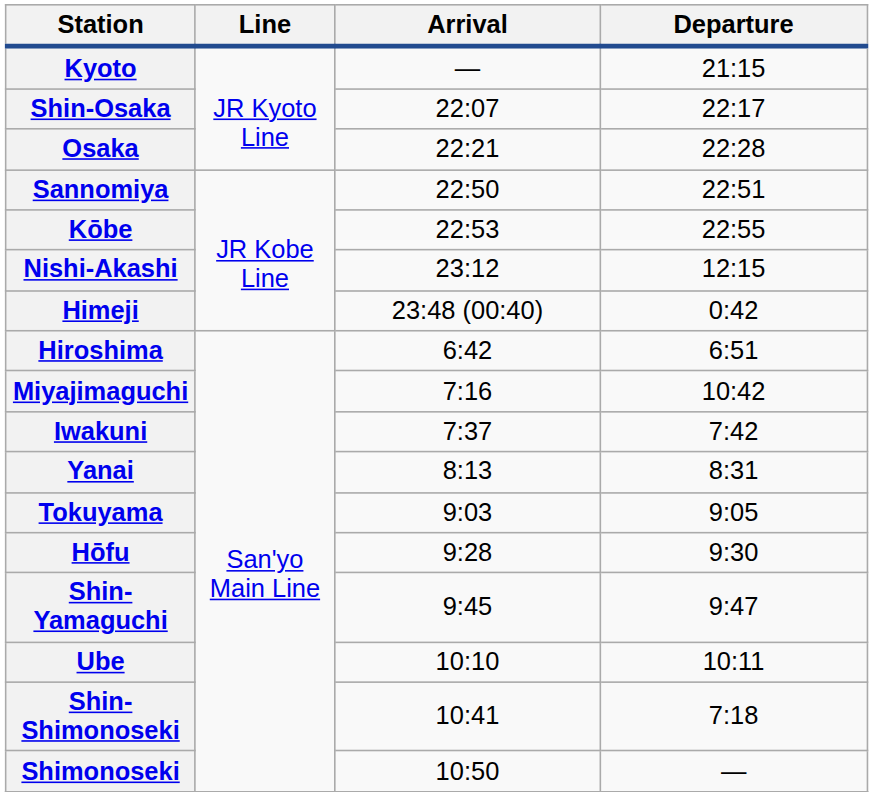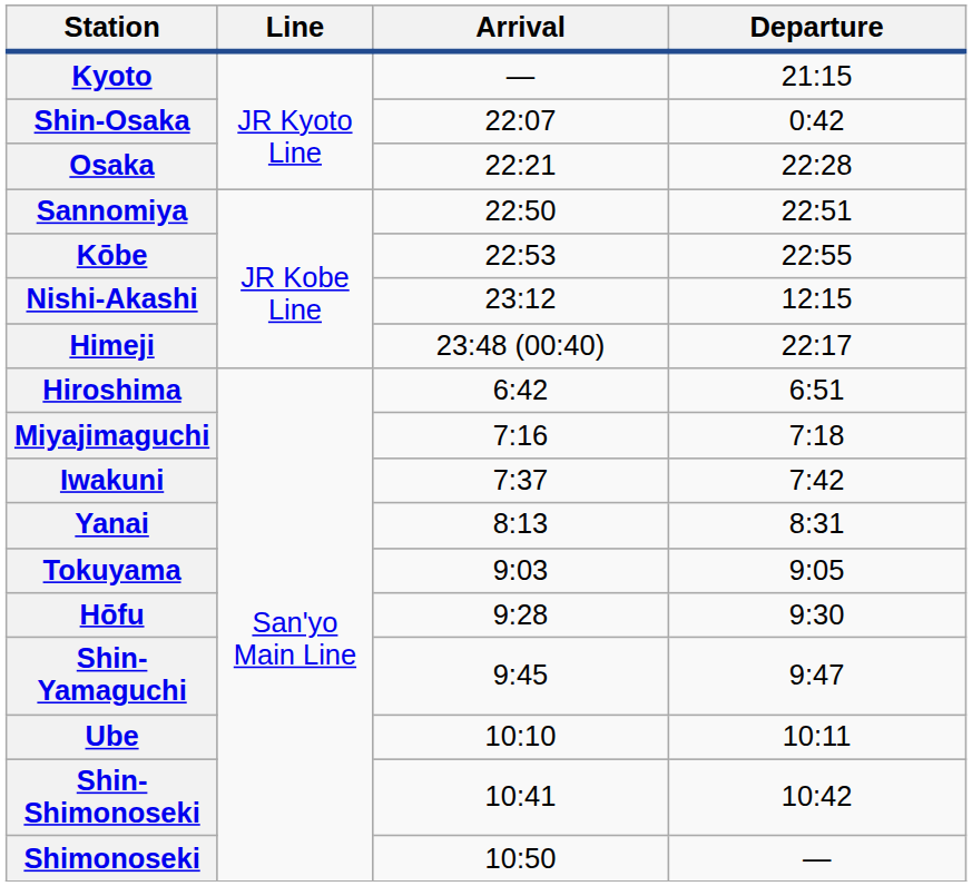Shin-Osaka | Departure: 22:17 -> 0:42
Himeji | Departure: 0:42 -> 22:17
Miyajimaguchi | Departure: 10:42 -> 7:18
Shin-Shimonoseki | Departure: 7:18 -> 10:42
